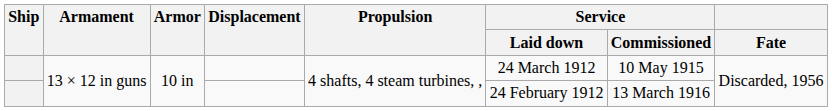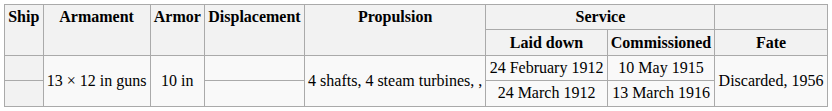row 3 | Service / Laid down: 24 March 1912 -> 24 February 1912
row 4 | Service / Laid down: 24 February 1912 -> 24 March 1912
